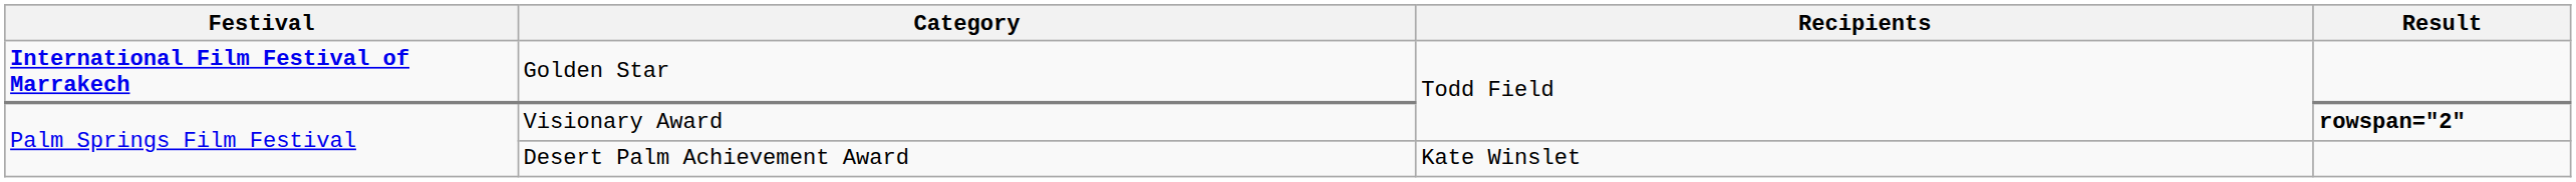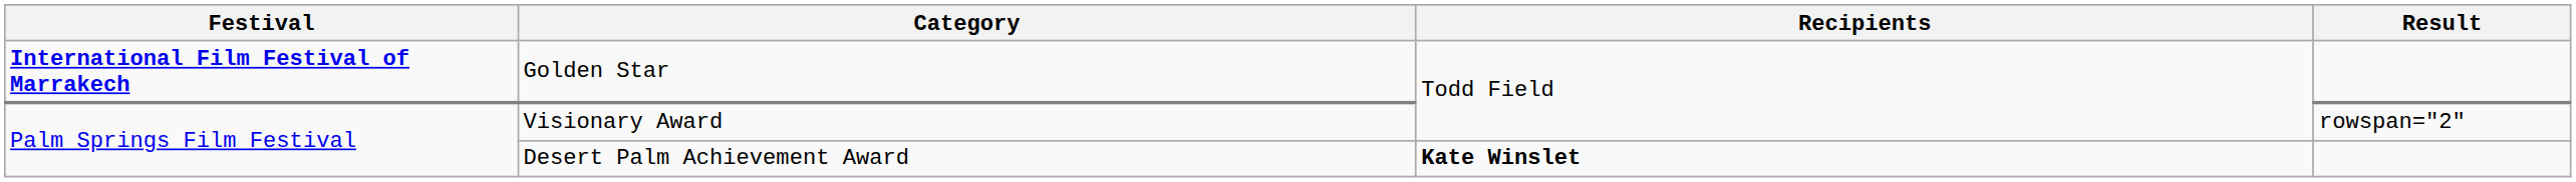Visionary Award | Result: bold -> normal
Desert Palm Achievement Award | Recipients: normal -> bold
